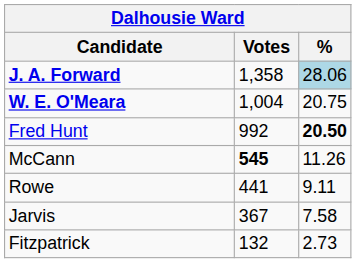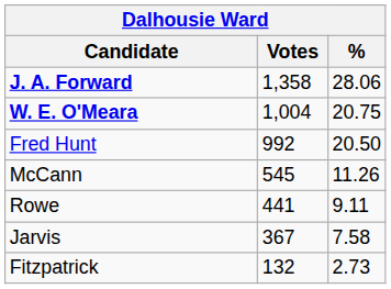J. A. Forward | %: lightblue background -> no background
Fred Hunt | %: bold -> normal
McCann | Votes: bold -> normal
